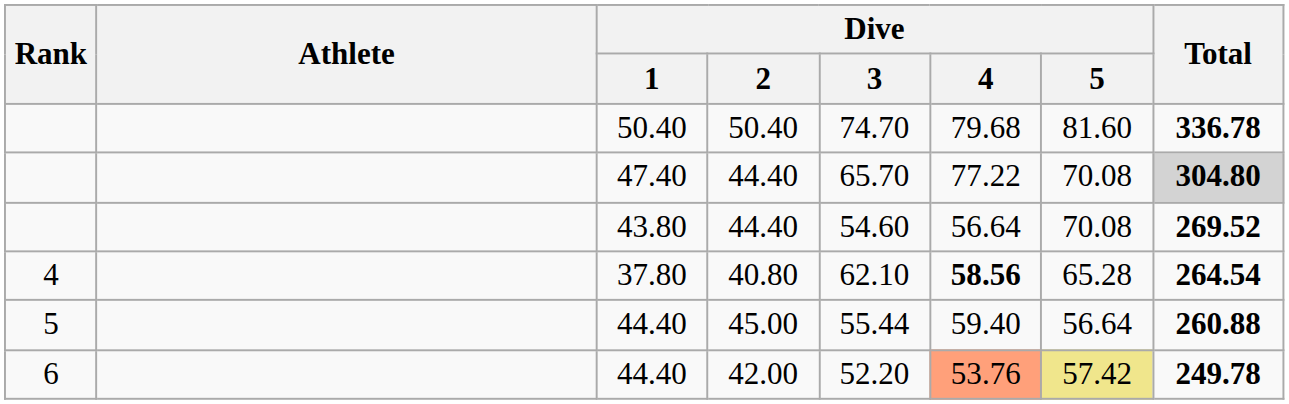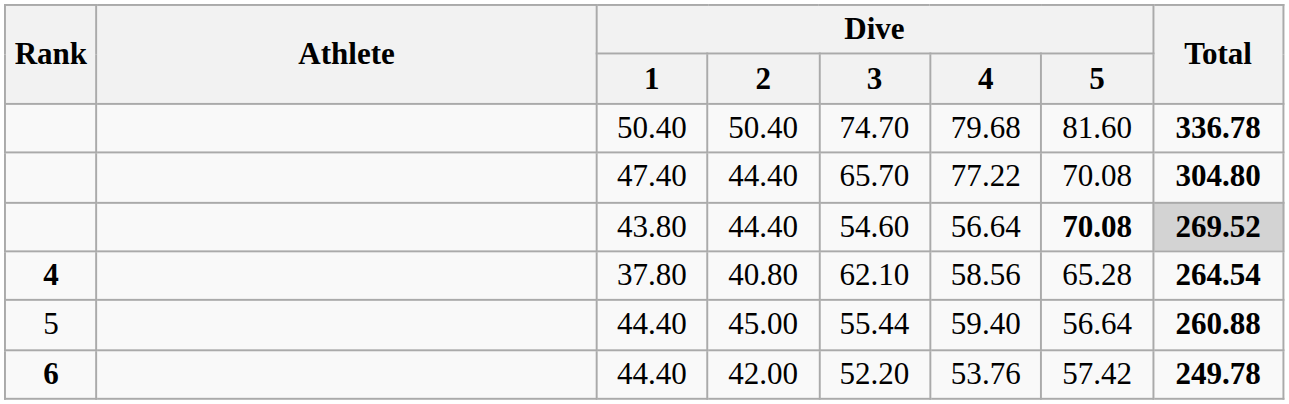47.40 | Total: lightgrey background -> no background
43.80 | Dive / 5: normal -> bold
43.80 | Total: no background -> lightgrey background
37.80 | Rank: normal -> bold
37.80 | Dive / 4: bold -> normal
44.40 / 42.00 | Rank: normal -> bold
44.40 / 42.00 | Dive / 4: lightsalmon background -> no background
44.40 / 42.00 | Dive / 5: khaki background -> no background
